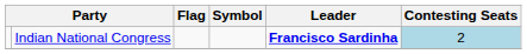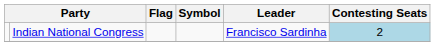Indian National Congress | Leader: bold -> normal
